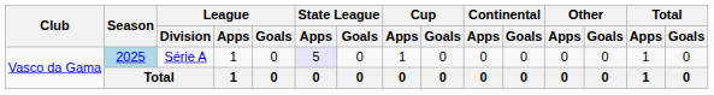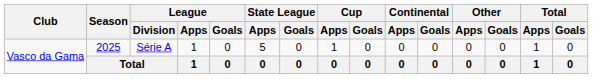Vasco da Gama / Série A | Season: lightblue background -> no background
Vasco da Gama / Série A | State League / Apps: lavender background -> no background
